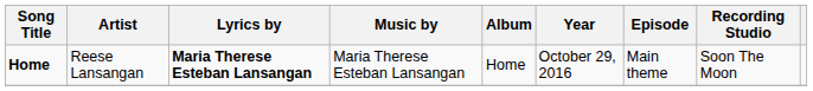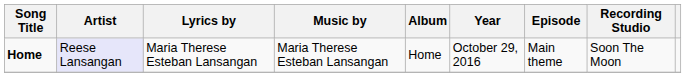row 2 | Artist: no background -> lavender background
row 2 | Lyrics by: bold -> normal
